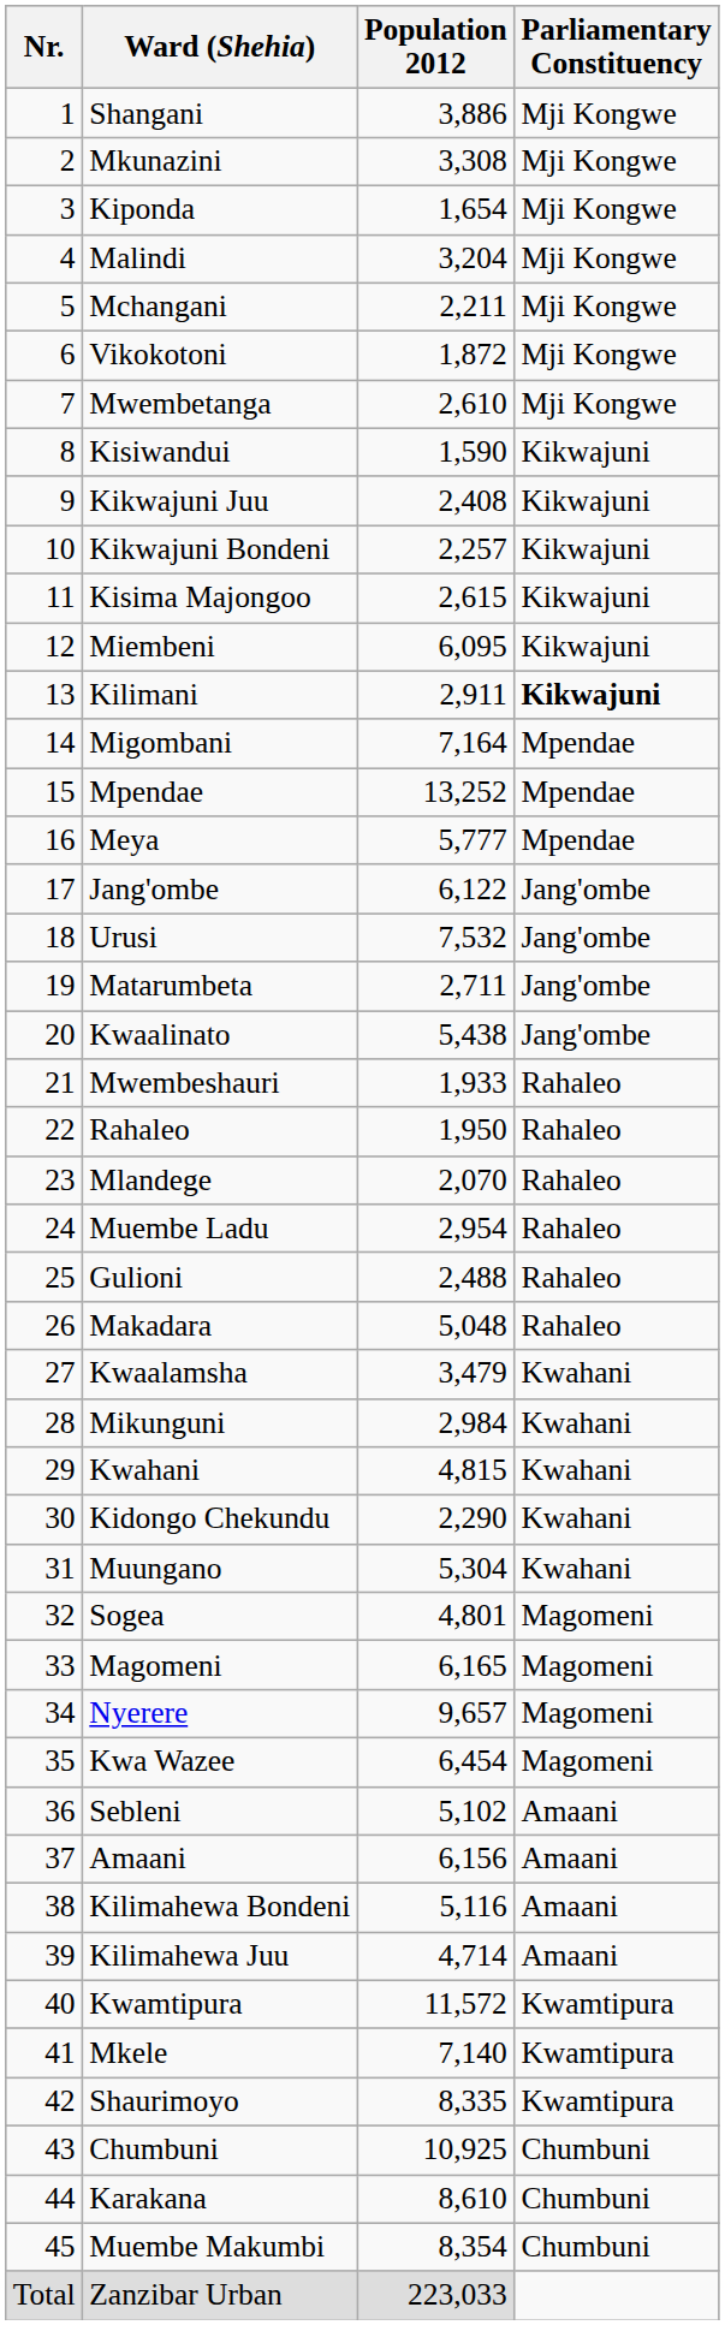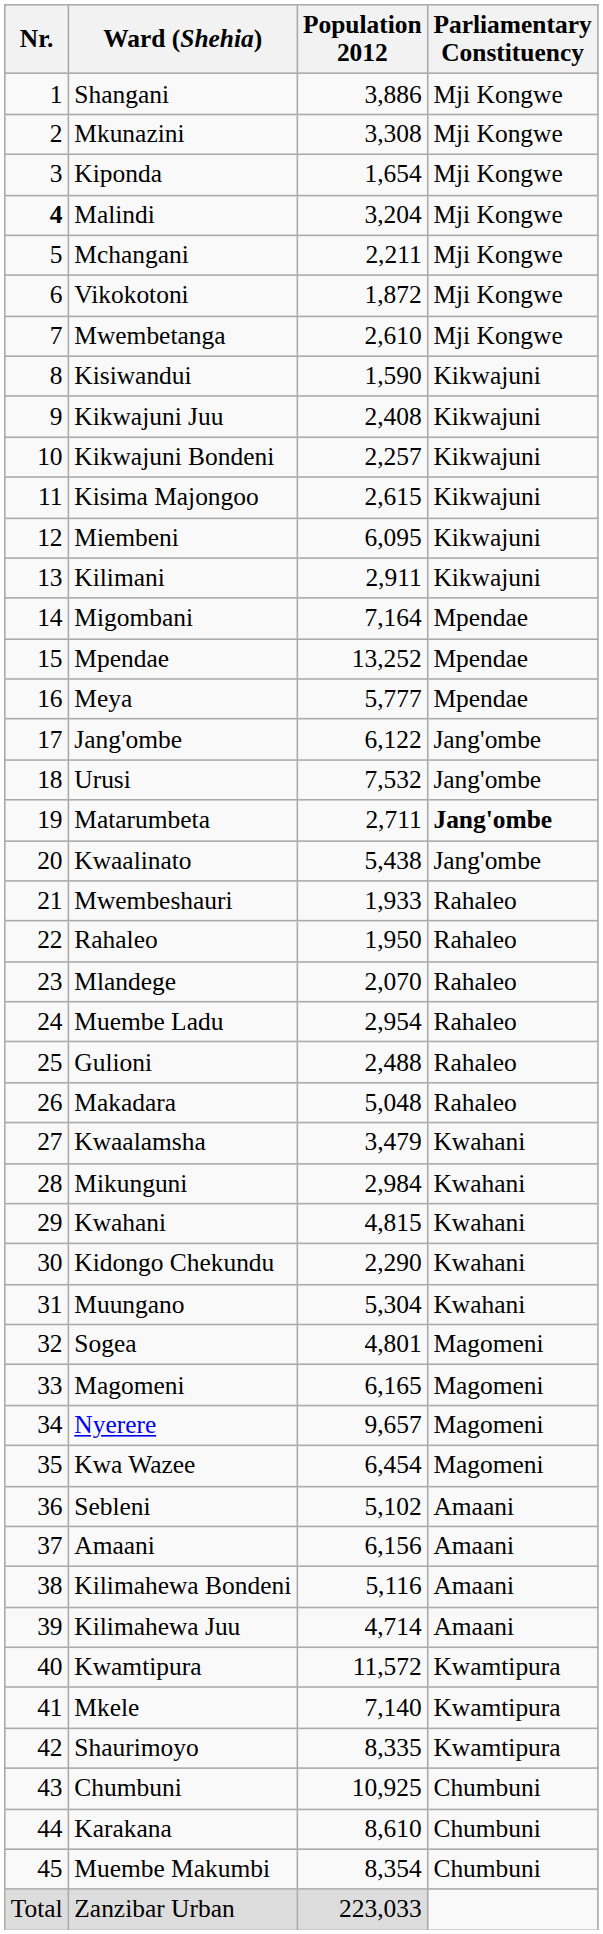Malindi | Nr.: normal -> bold
Kilimani | Parliamentary Constituency: bold -> normal
Matarumbeta | Parliamentary Constituency: normal -> bold
